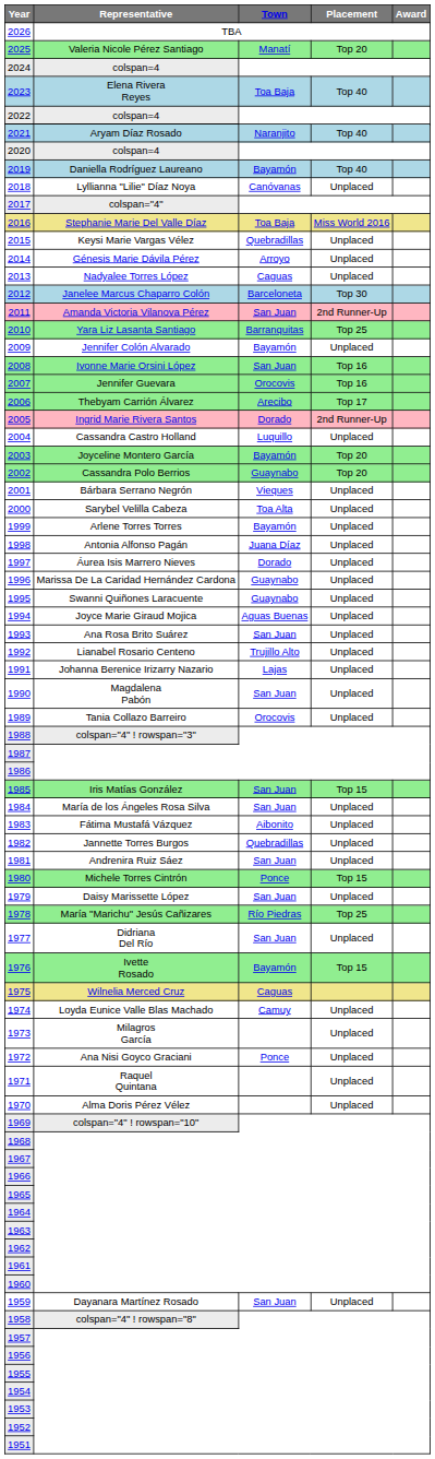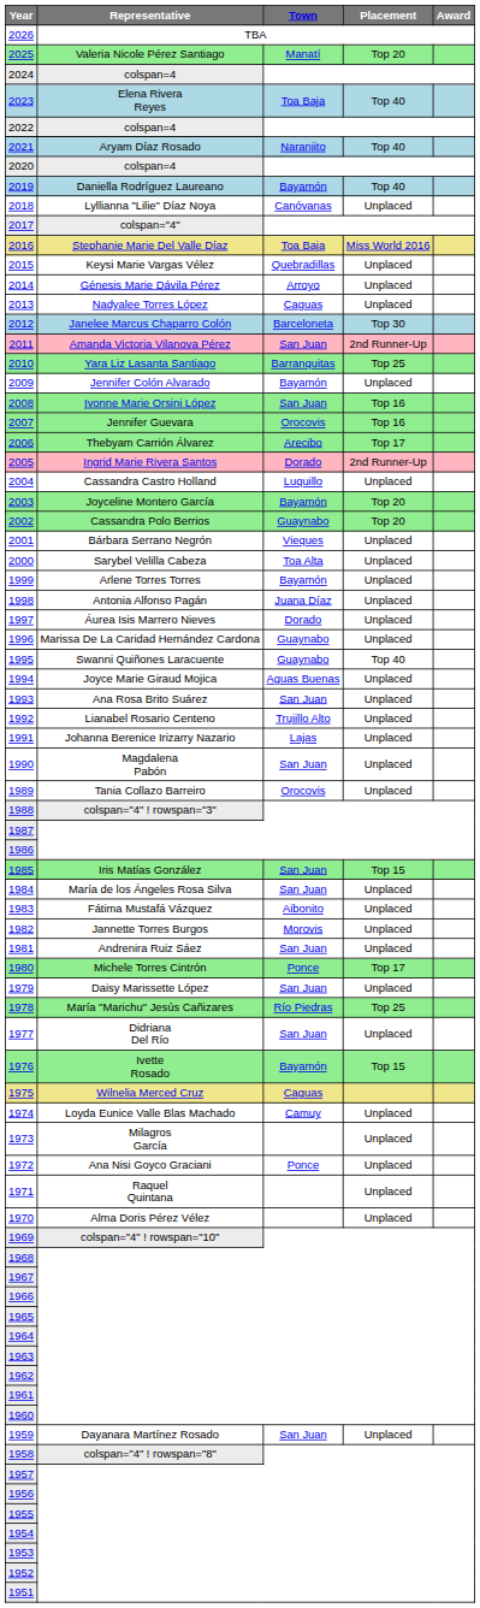1995 | Placement: Unplaced -> Top 40
1982 | Town: Quebradillas -> Morovis
1980 | Placement: Top 15 -> Top 17
